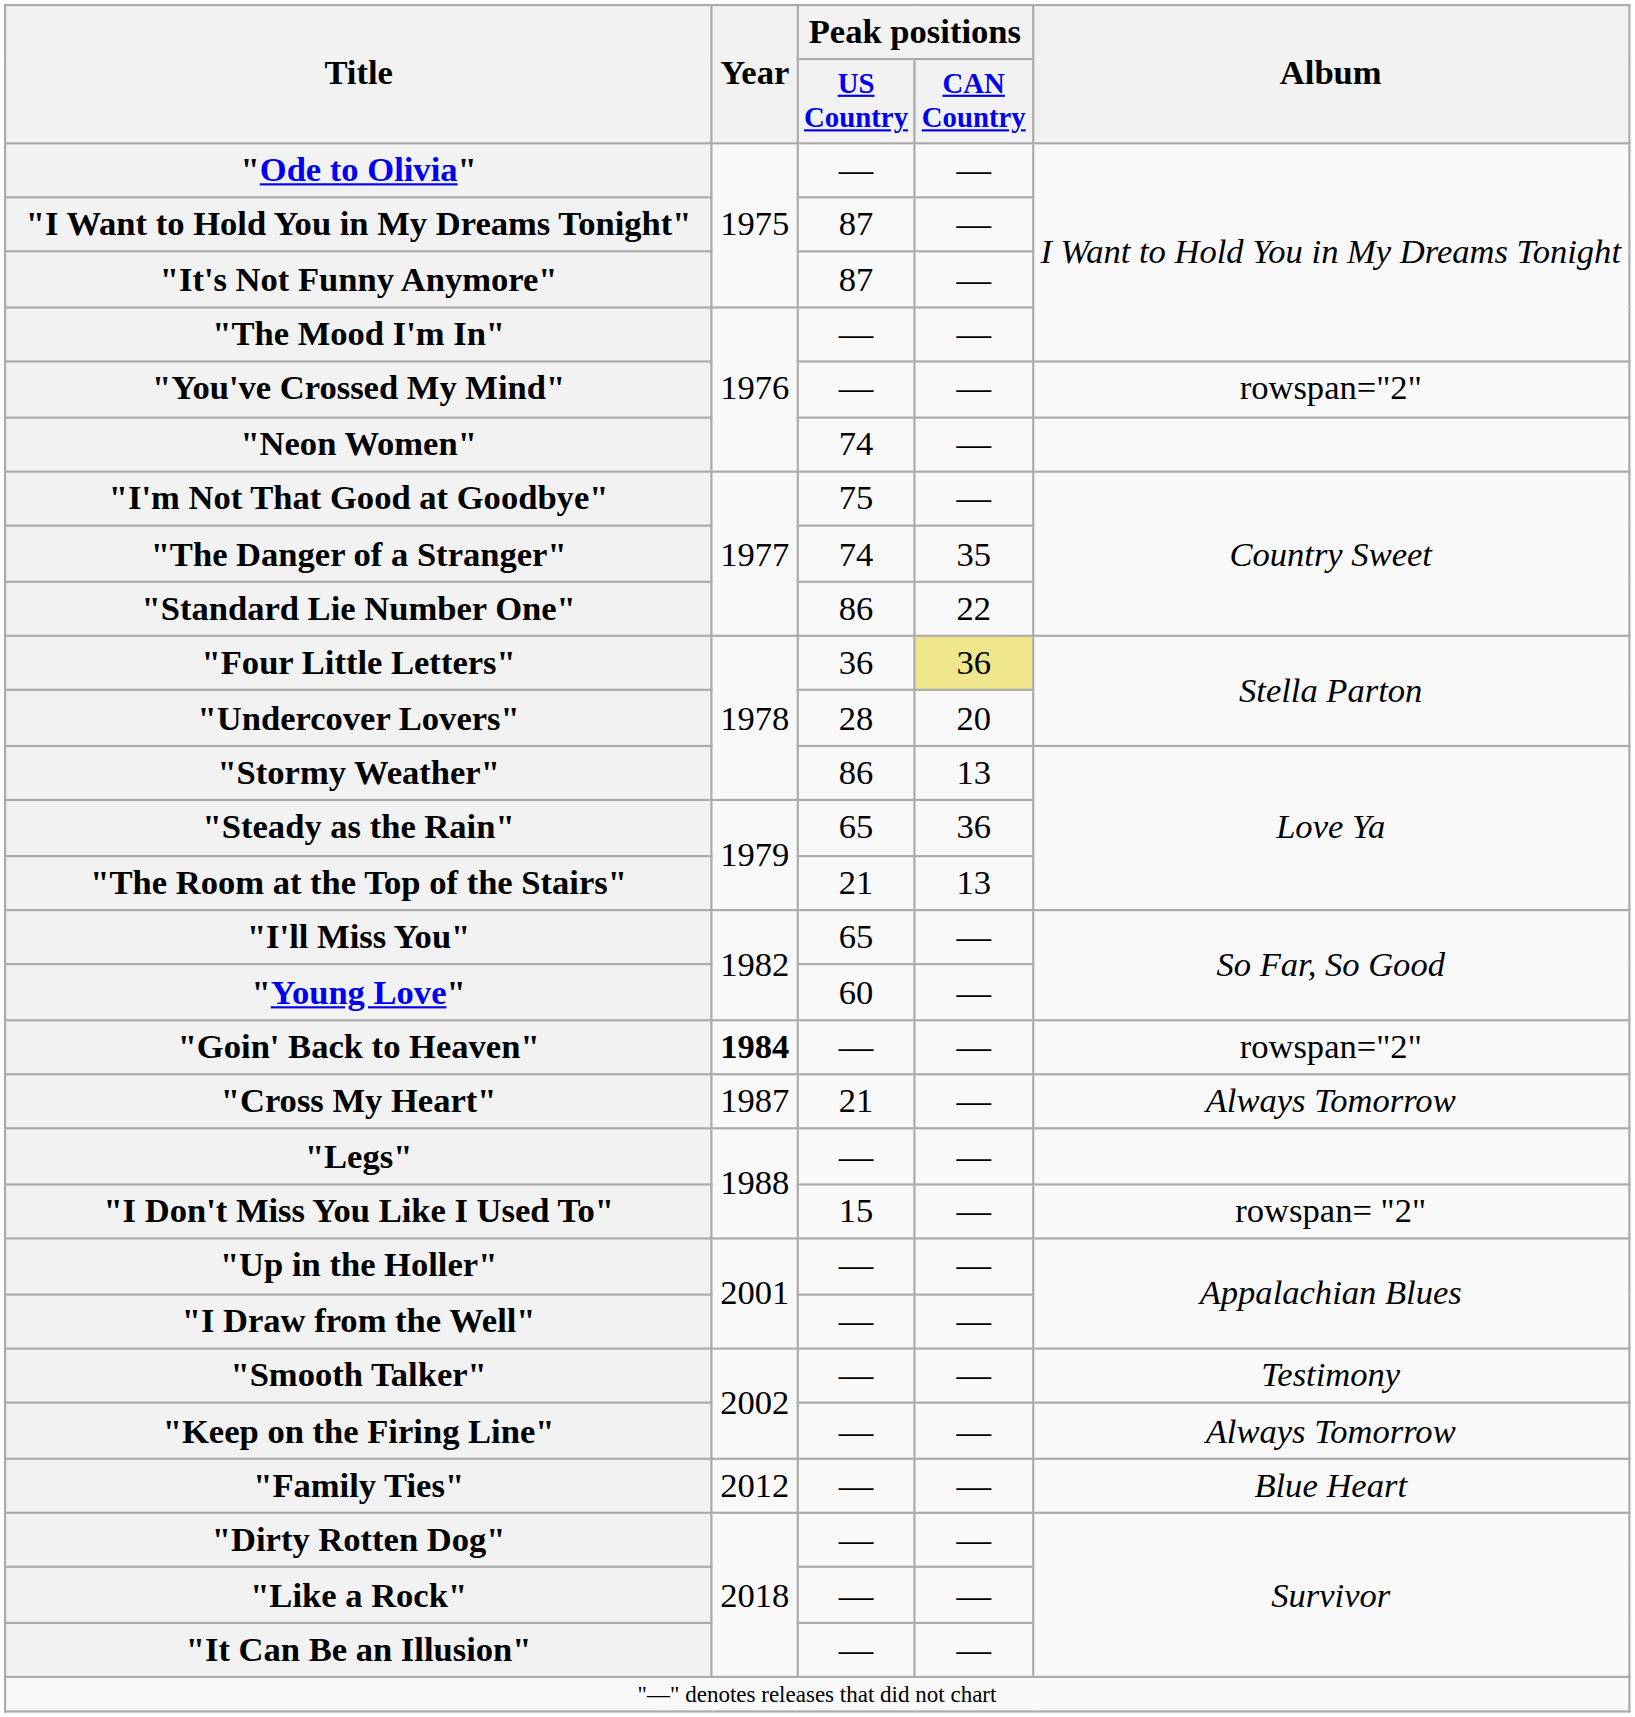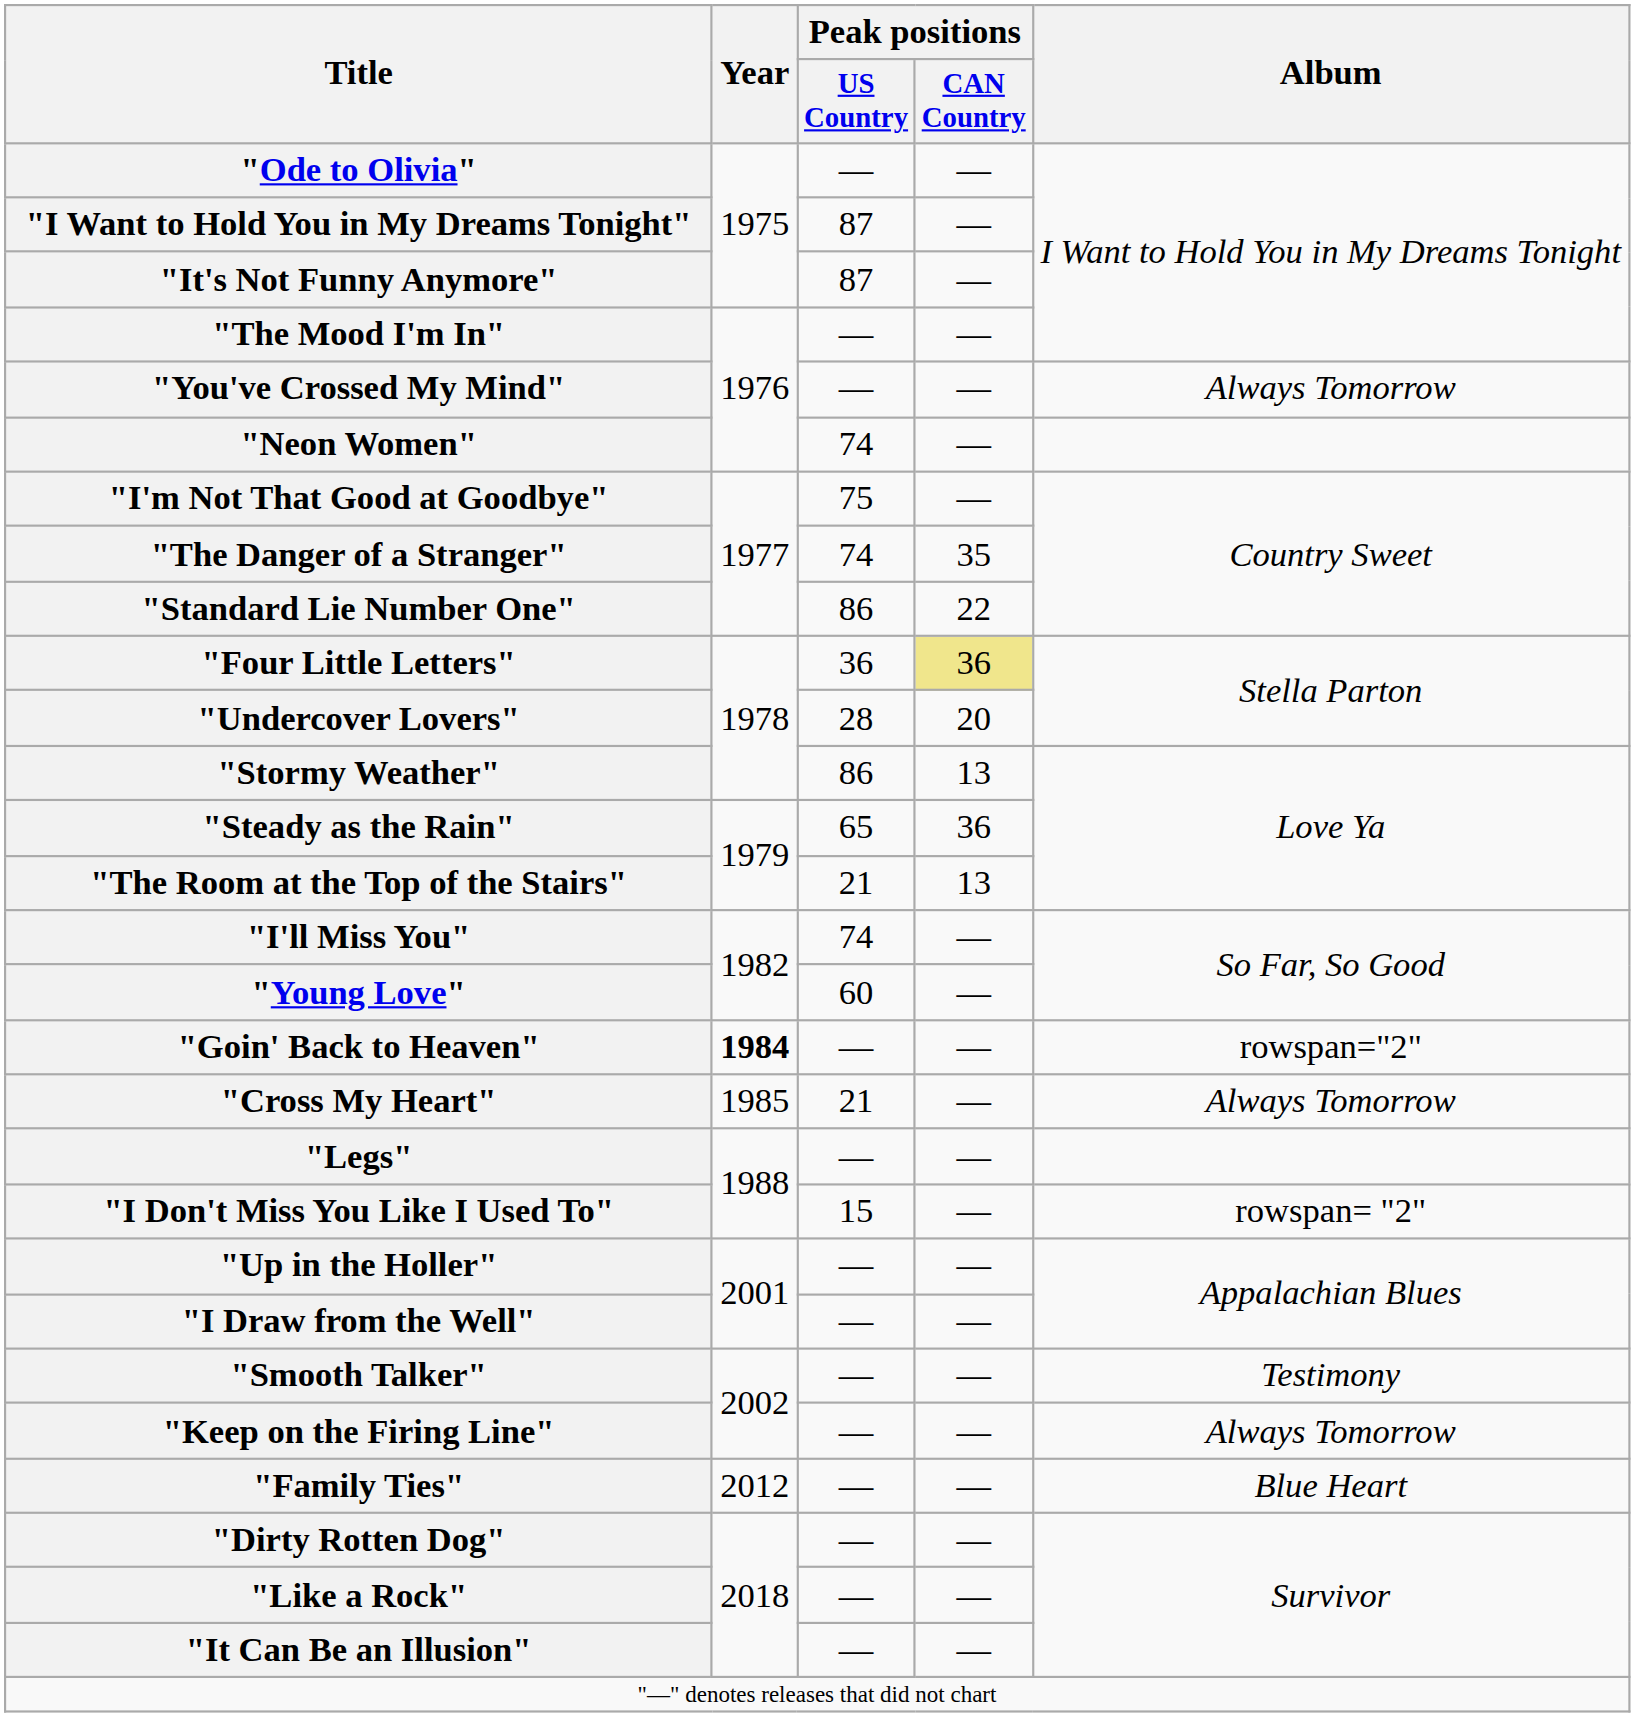"You've Crossed My Mind" | Album: rowspan="2" -> Always Tomorrow
"I'll Miss You" | Peak positions / US Country: 65 -> 74
"Cross My Heart" | Year: 1987 -> 1985
